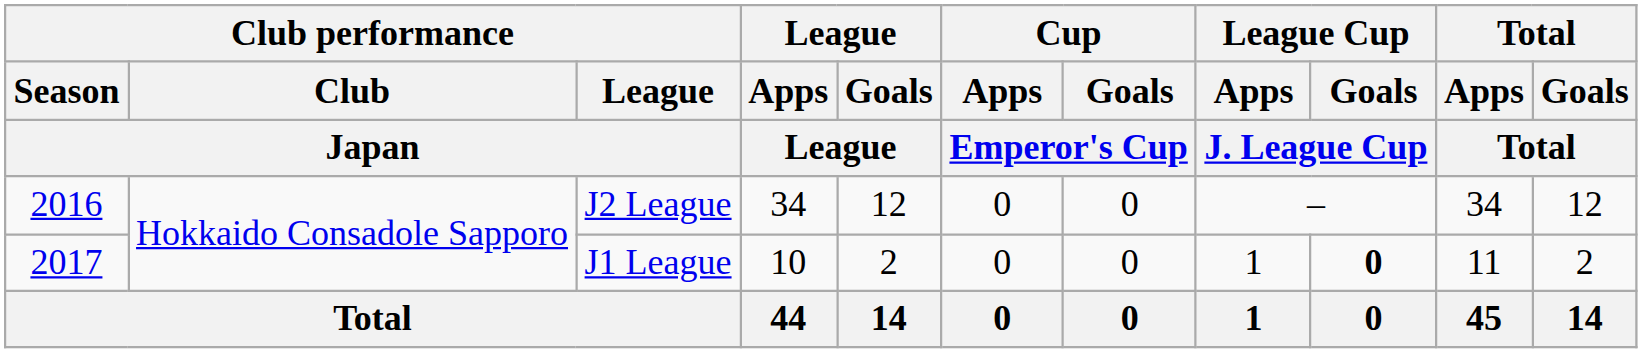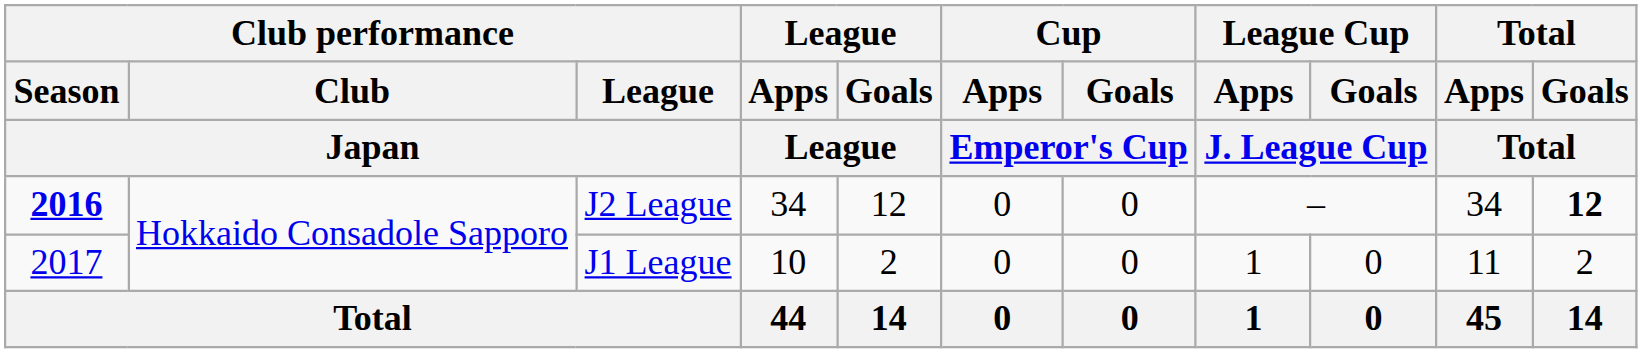J2 League | Club performance / Season / Japan: normal -> bold
J2 League | Total / Goals / Total: normal -> bold
J1 League | League Cup / Goals / J. League Cup: bold -> normal
